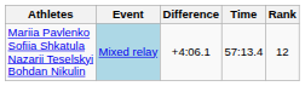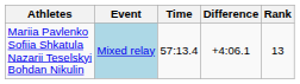columns swapped: Time <-> Difference
row 2 | Rank: 12 -> 13
